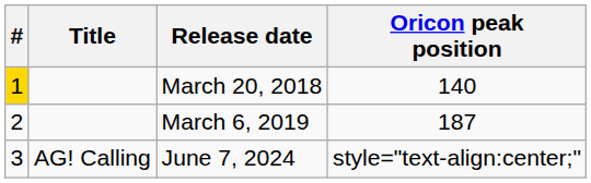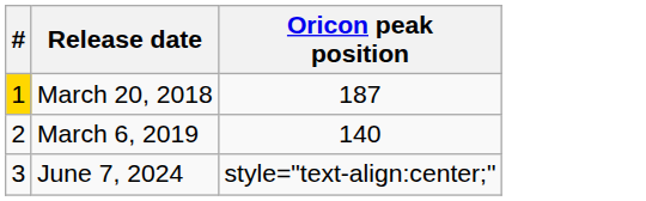- column: Title | AG! Calling
March 20, 2018 | Oricon peak position: 140 -> 187
March 6, 2019 | Oricon peak position: 187 -> 140
